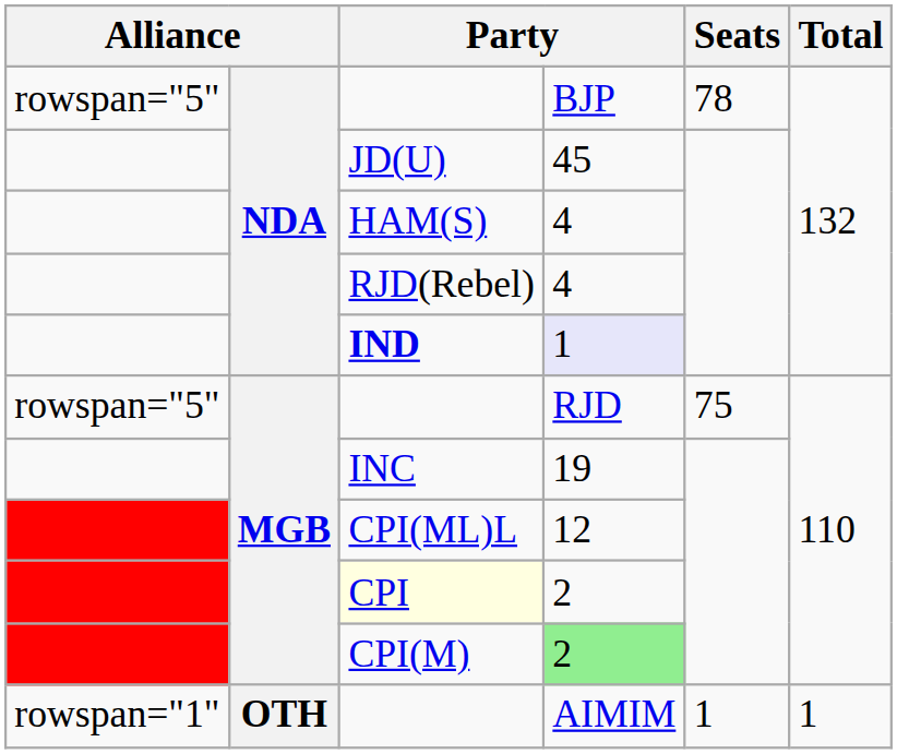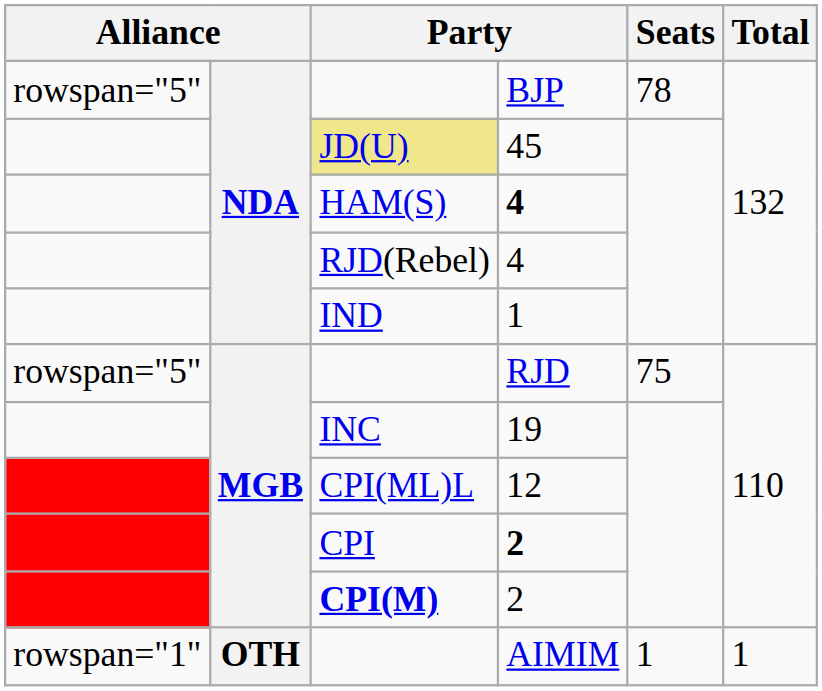JD(U) | column 3: no background -> khaki background
HAM(S) | column 4: normal -> bold
IND | column 3: bold -> normal
IND | column 4: lavender background -> no background
CPI | column 3: lightyellow background -> no background
CPI | column 4: normal -> bold
CPI(M) | column 3: normal -> bold
CPI(M) | column 4: lightgreen background -> no background
